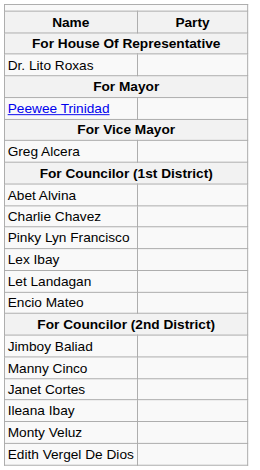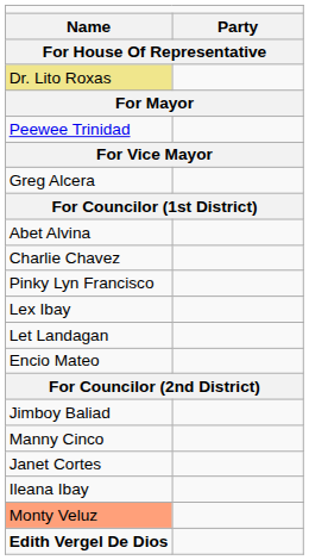Dr. Lito Roxas | column 1: no background -> khaki background
Monty Veluz | column 1: no background -> lightsalmon background
Edith Vergel De Dios | column 1: normal -> bold
